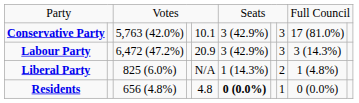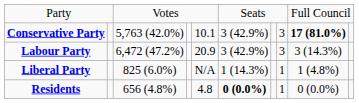Conservative Party | column 9: normal -> bold
Liberal Party | column 8: 2 -> 1
